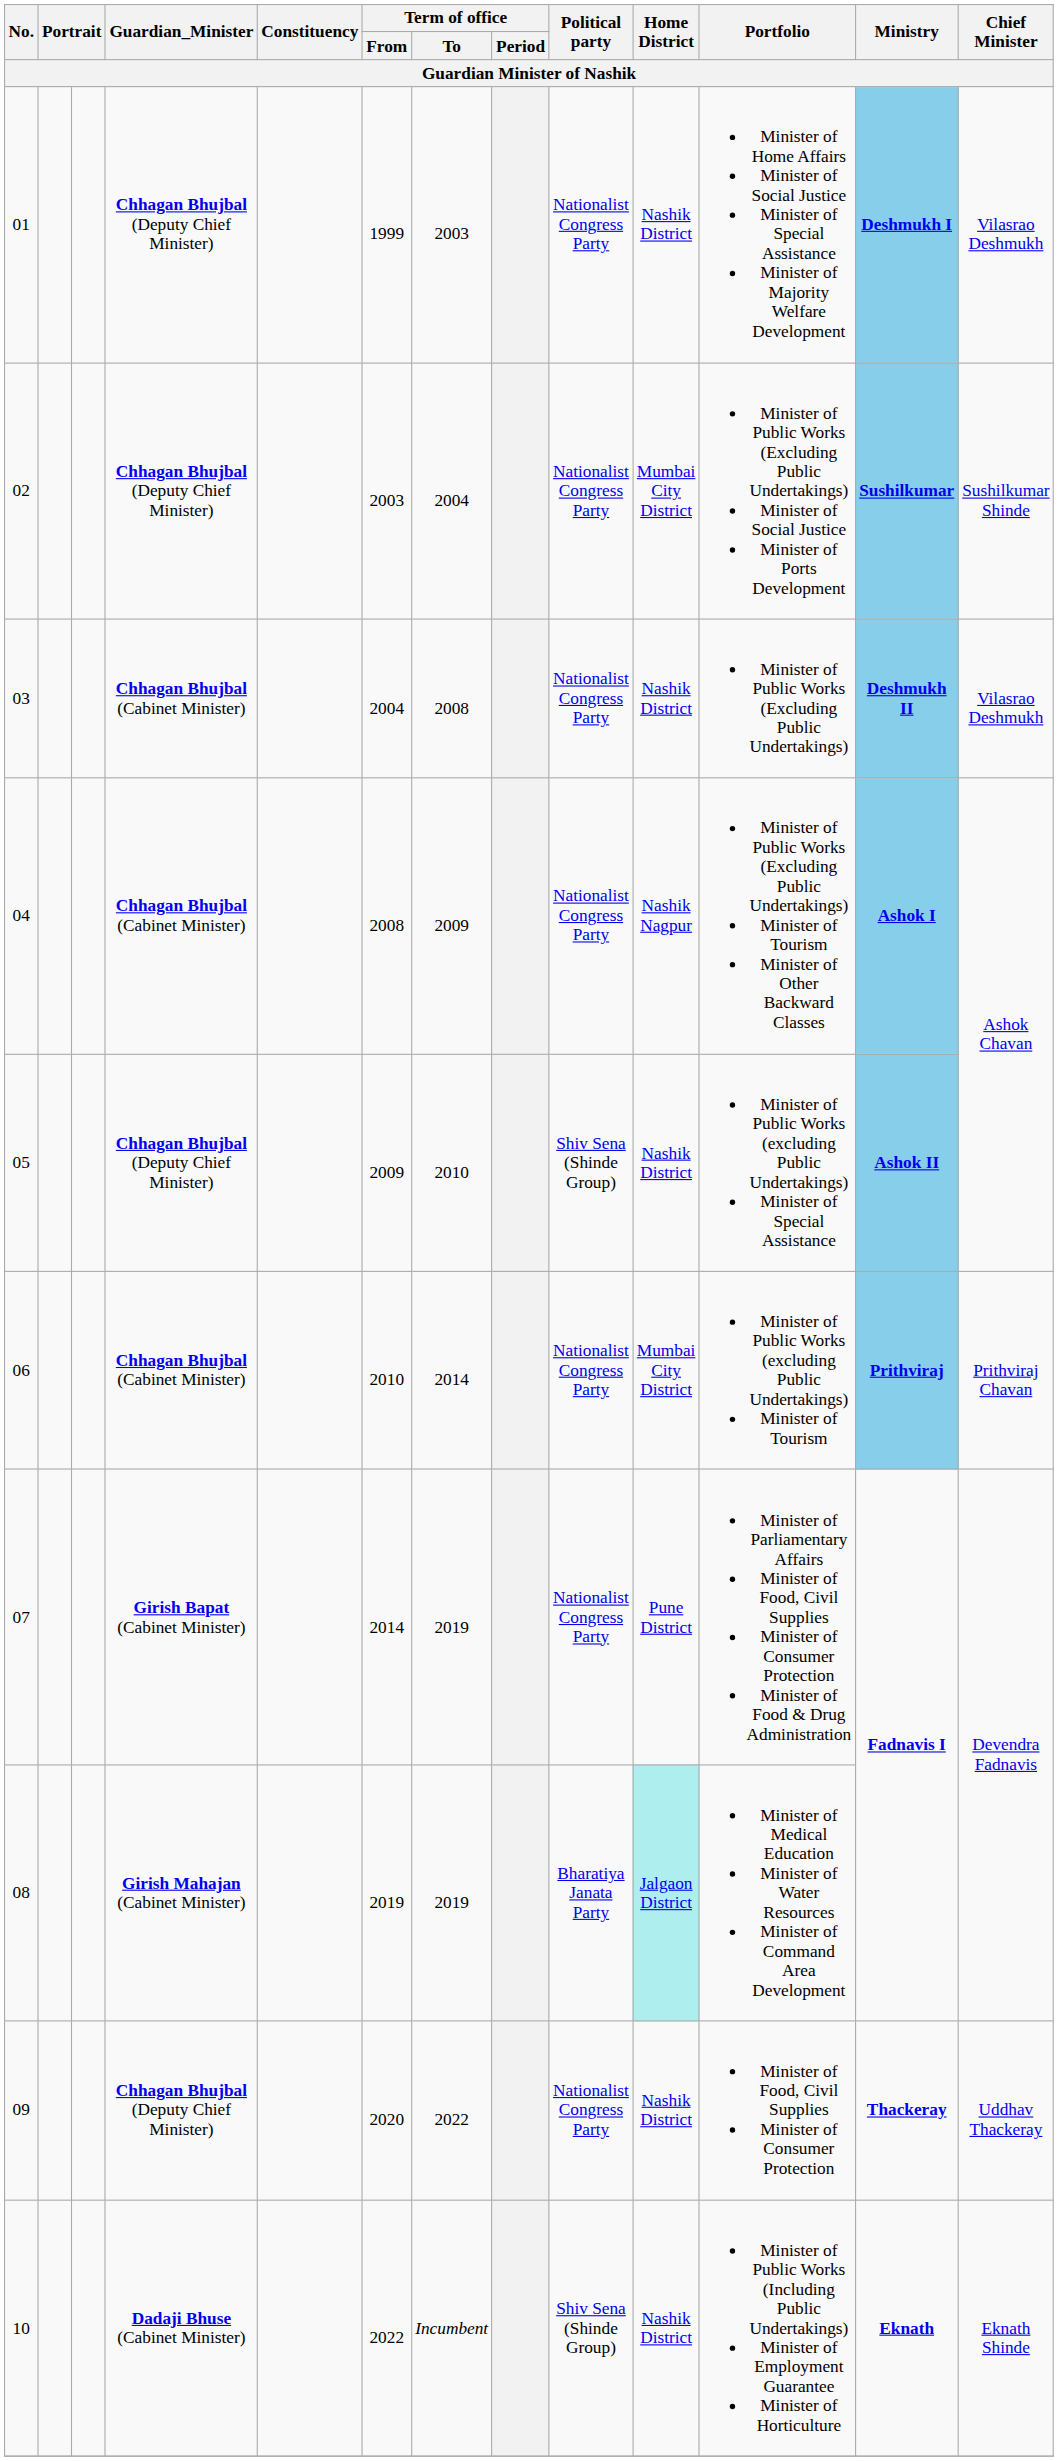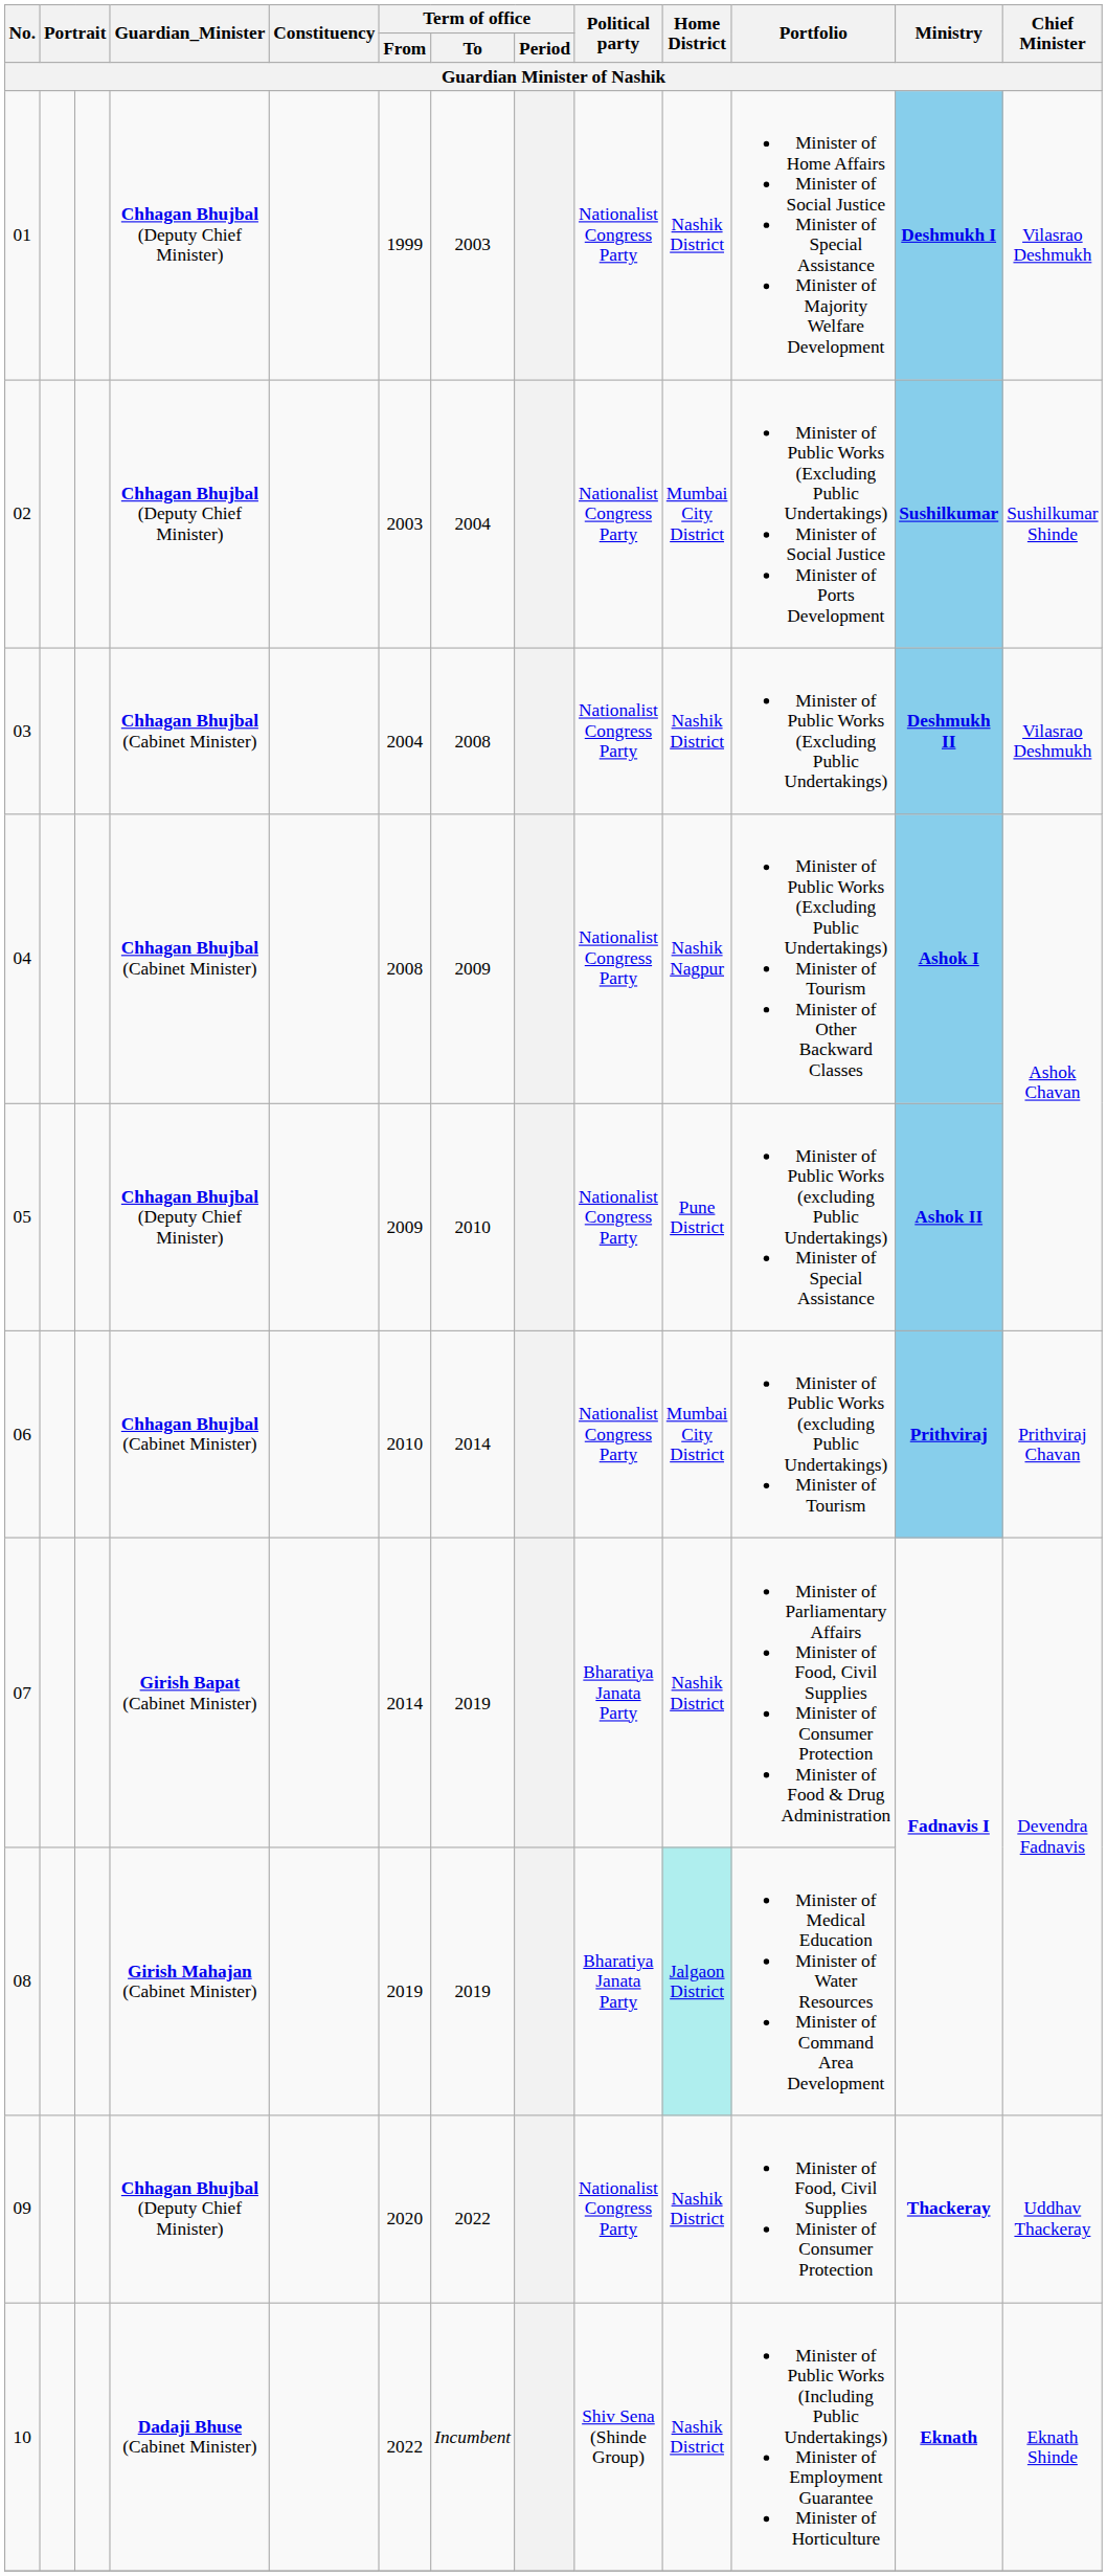05 | Political party: Shiv Sena (Shinde Group) -> Nationalist Congress Party
05 | Home District: Nashik District -> Pune District
07 | Political party: Nationalist Congress Party -> Bharatiya Janata Party
07 | Home District: Pune District -> Nashik District
